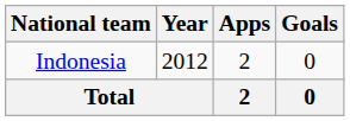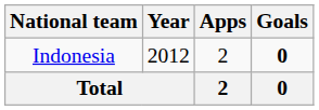Indonesia | Goals: normal -> bold
